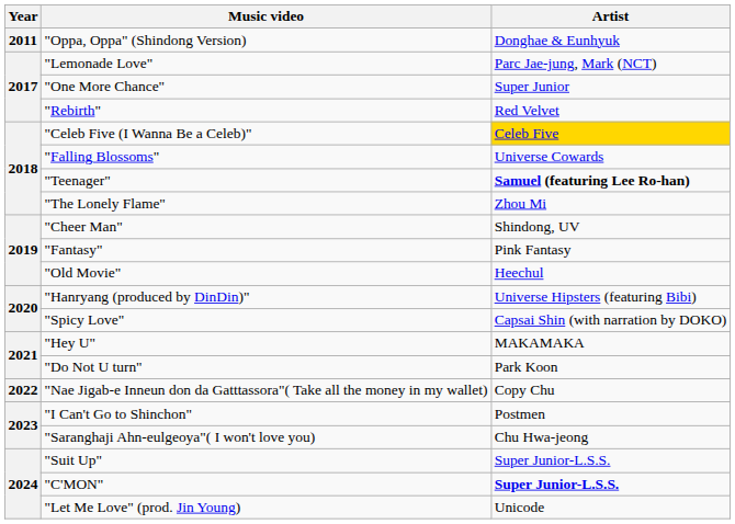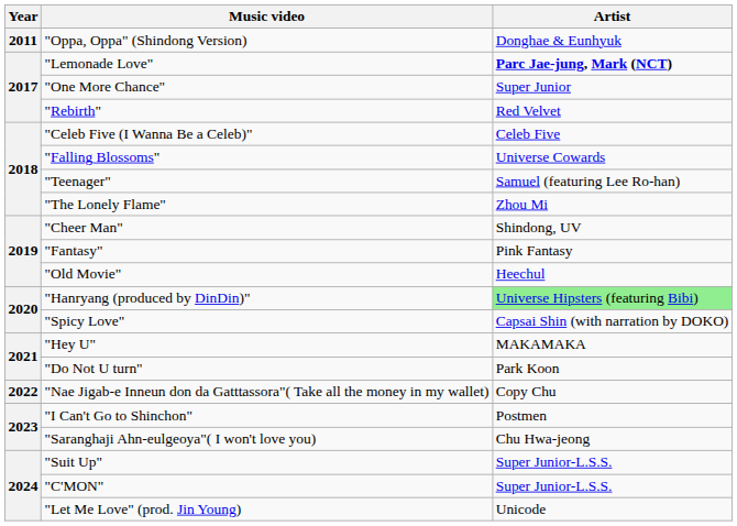"Lemonade Love" | Artist: normal -> bold
"Celeb Five (I Wanna Be a Celeb)" | Artist: gold background -> no background
"Teenager" | Artist: bold -> normal
"Hanryang (produced by DinDin)" | Artist: no background -> lightgreen background
"C'MON" | Artist: bold -> normal
